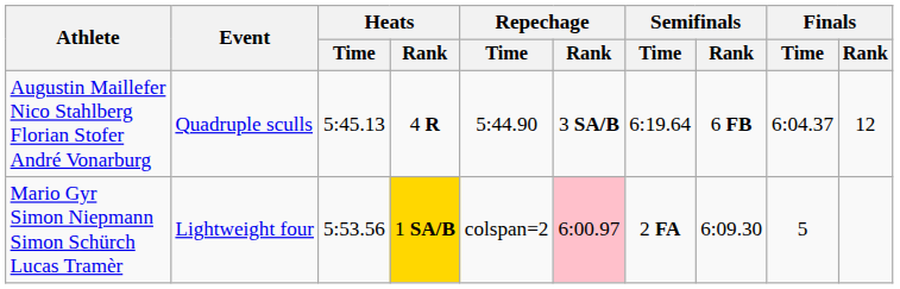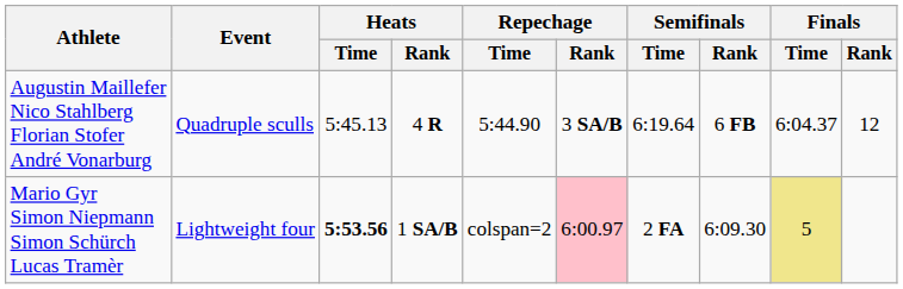Mario Gyr Simon Niepmann Simon Schürch Lucas Tramèr | Heats / Time: normal -> bold
Mario Gyr Simon Niepmann Simon Schürch Lucas Tramèr | Heats / Rank: gold background -> no background
Mario Gyr Simon Niepmann Simon Schürch Lucas Tramèr | Finals / Time: no background -> khaki background
